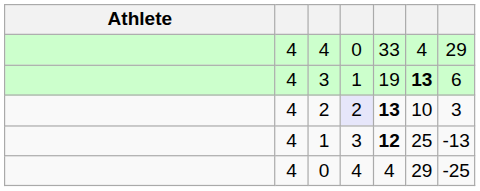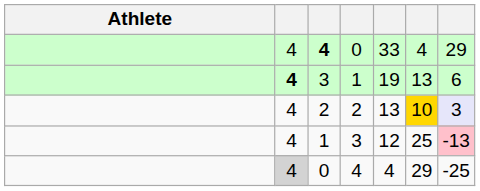row 2 | column 3: normal -> bold
row 3 | column 2: normal -> bold
row 3 | column 6: bold -> normal
row 4 | column 4: lavender background -> no background
row 4 | column 5: bold -> normal
row 4 | column 6: no background -> gold background
row 4 | column 7: no background -> lavender background
row 5 | column 5: bold -> normal
row 5 | column 7: no background -> pink background
row 6 | column 2: no background -> lightgrey background
